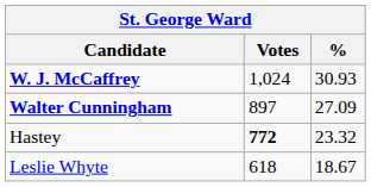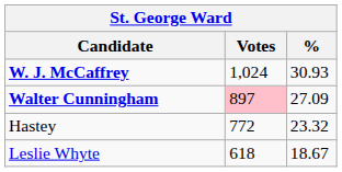Walter Cunningham | Votes: no background -> pink background
Hastey | Votes: bold -> normal
